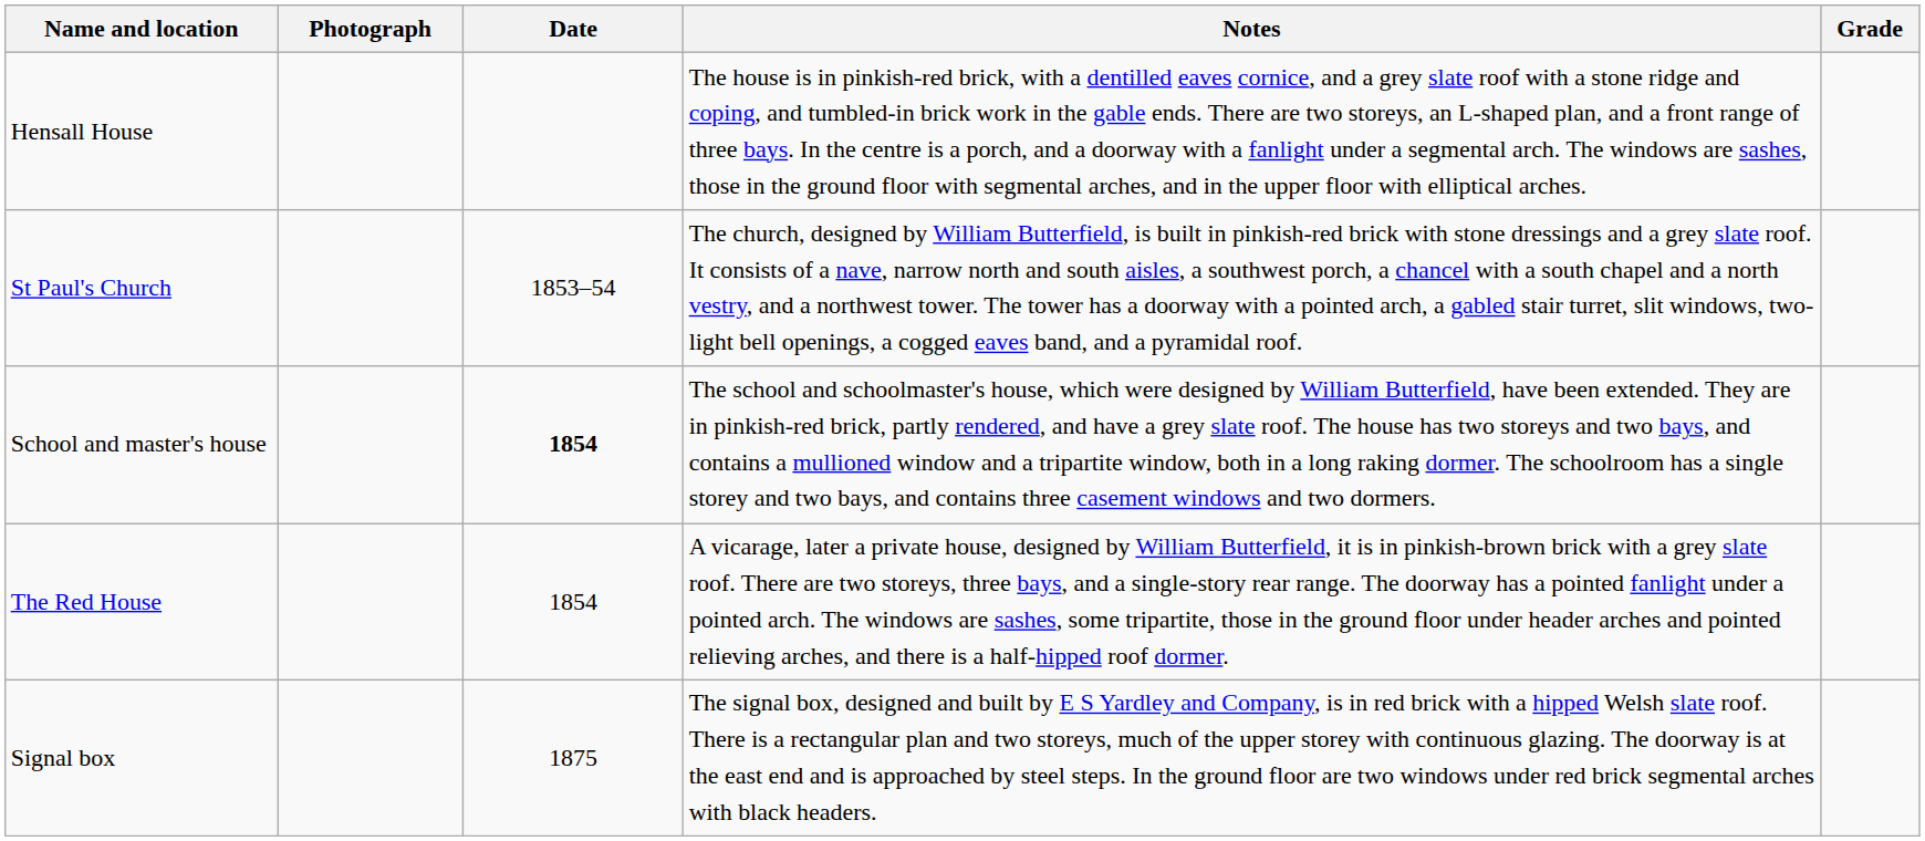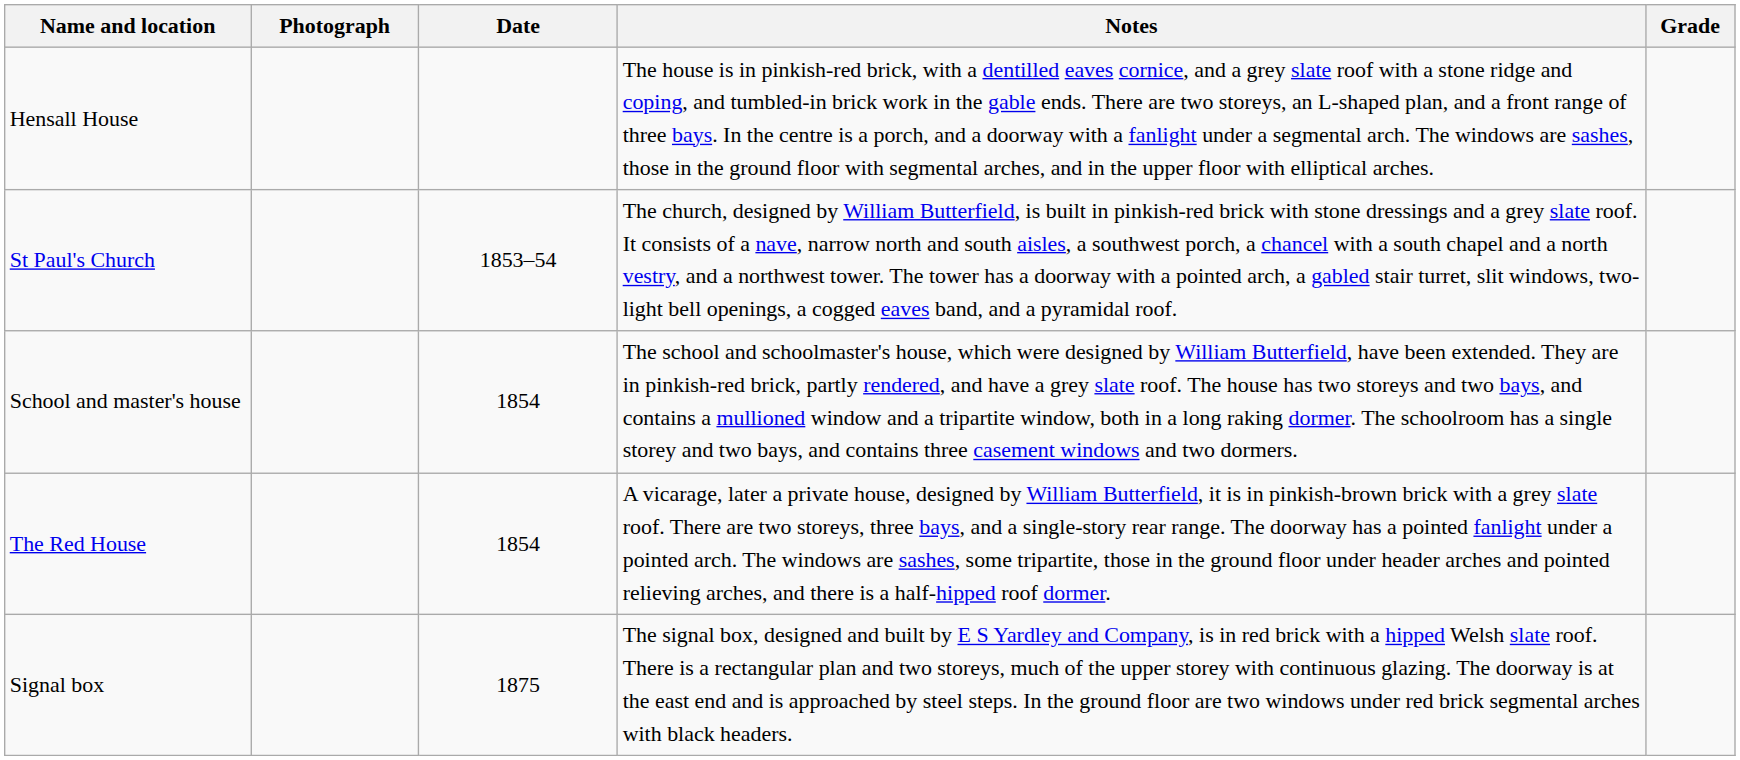School and master's house | Date: bold -> normal
